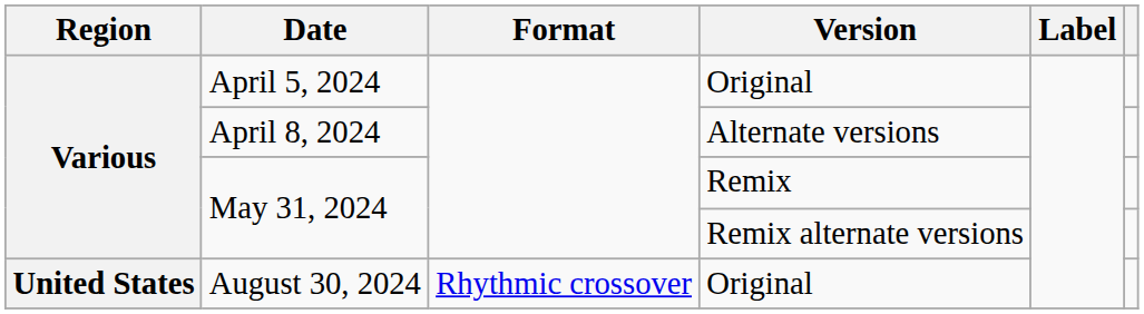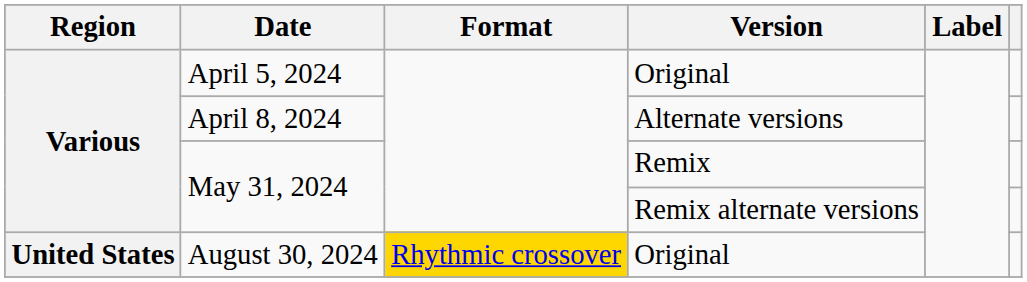August 30, 2024 | Format: no background -> gold background
